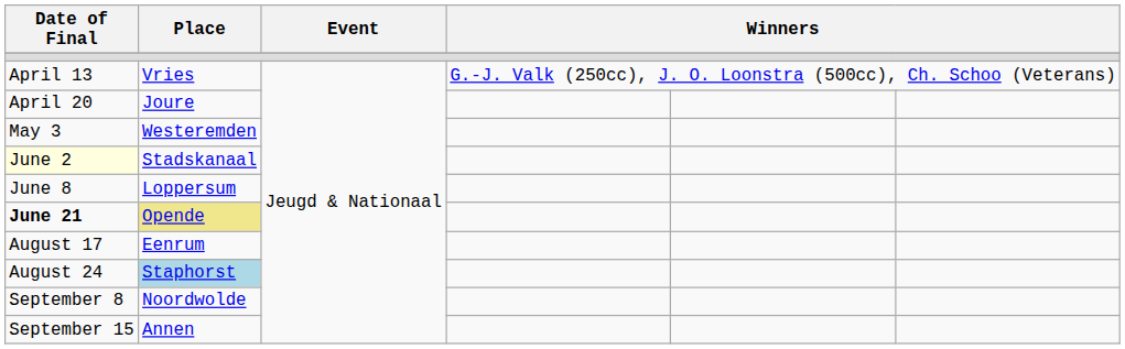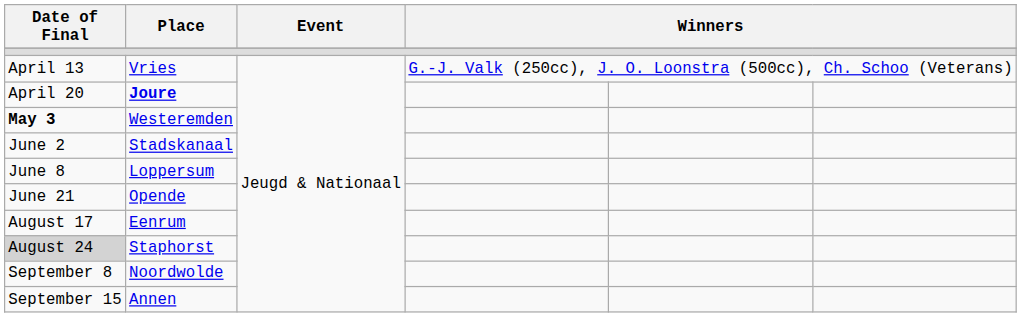April 20 | Place: normal -> bold
May 3 | Date of Final: normal -> bold
June 2 | Date of Final: lightyellow background -> no background
June 21 | Date of Final: bold -> normal
June 21 | Place: khaki background -> no background
August 24 | Date of Final: no background -> lightgrey background
August 24 | Place: lightblue background -> no background
